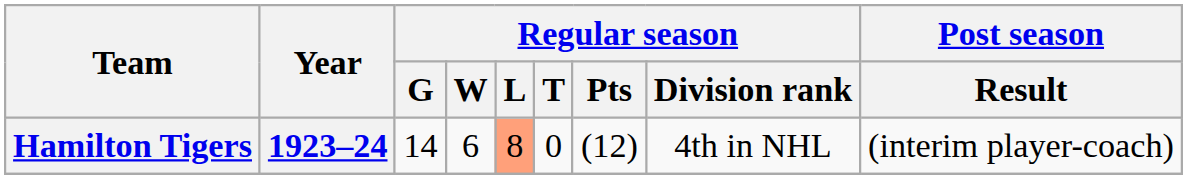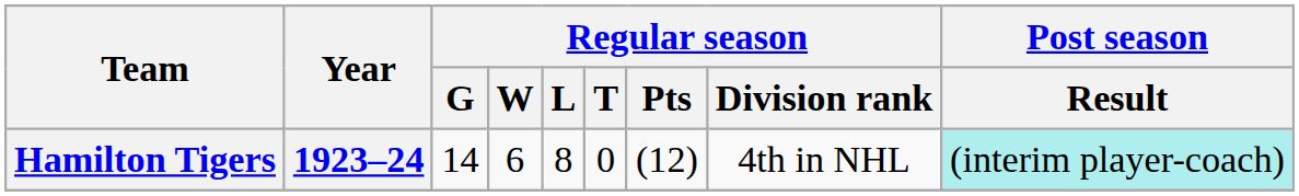Hamilton Tigers | Regular season / L: lightsalmon background -> no background
Hamilton Tigers | Post season / Result: no background -> paleturquoise background
